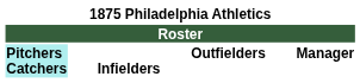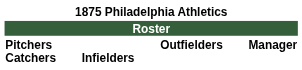Pitchers Catchers | column 1: paleturquoise background -> no background
